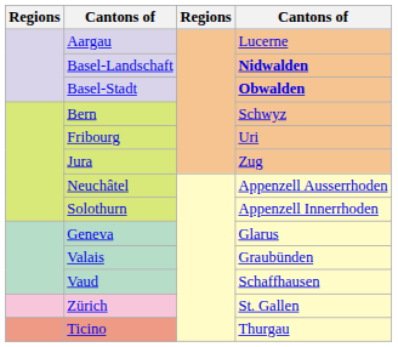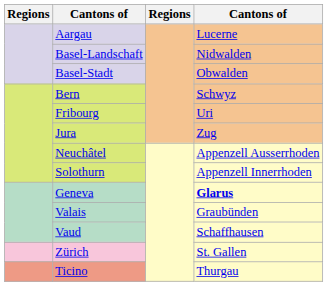Basel-Landschaft | column 4: bold -> normal
Basel-Stadt | column 4: bold -> normal
Geneva | column 4: normal -> bold
